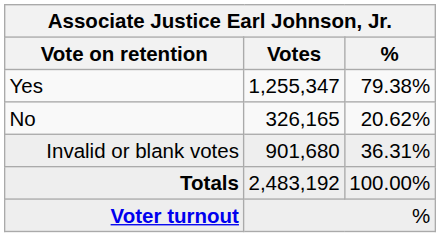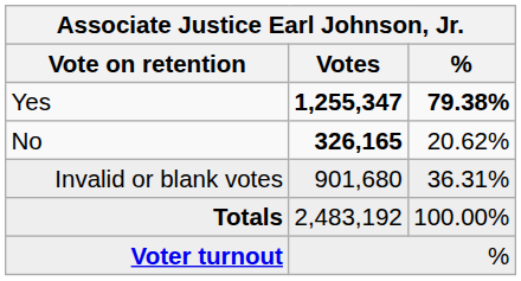Yes | Votes: normal -> bold
Yes | %: normal -> bold
No | Votes: normal -> bold
